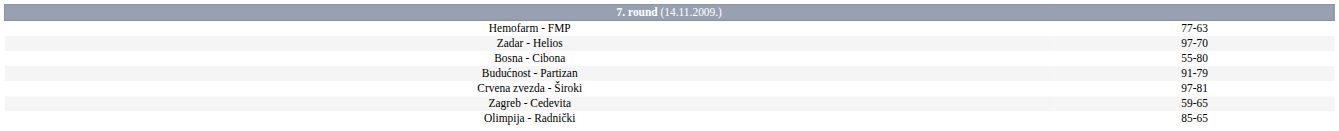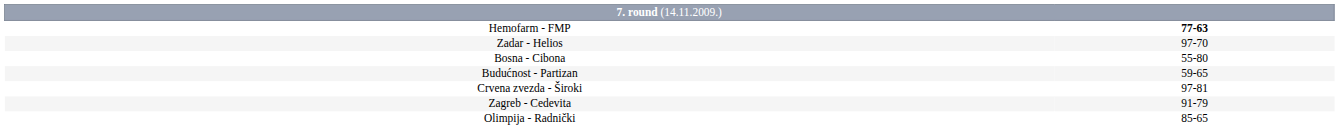Hemofarm - FMP | column 2: normal -> bold
Budućnost - Partizan | column 2: 91-79 -> 59-65
Zagreb - Cedevita | column 2: 59-65 -> 91-79
